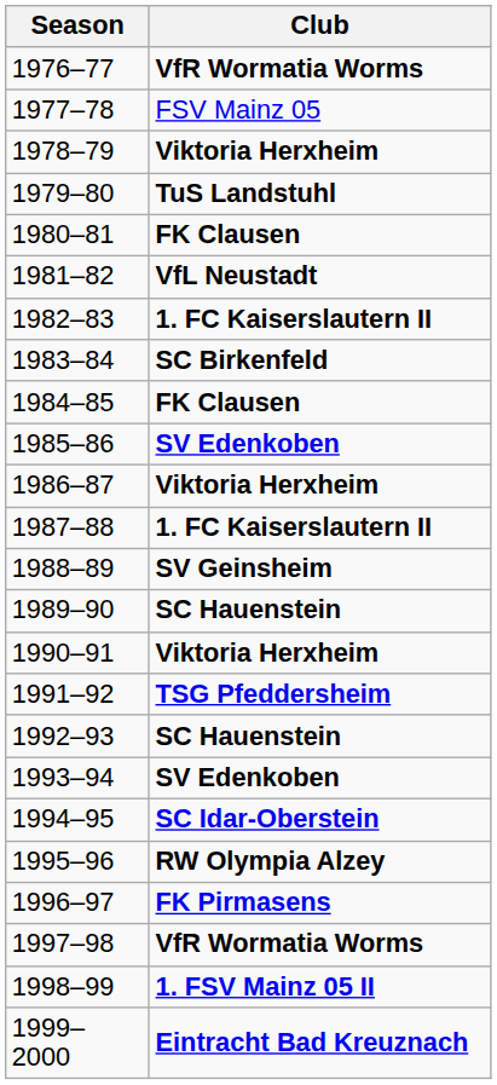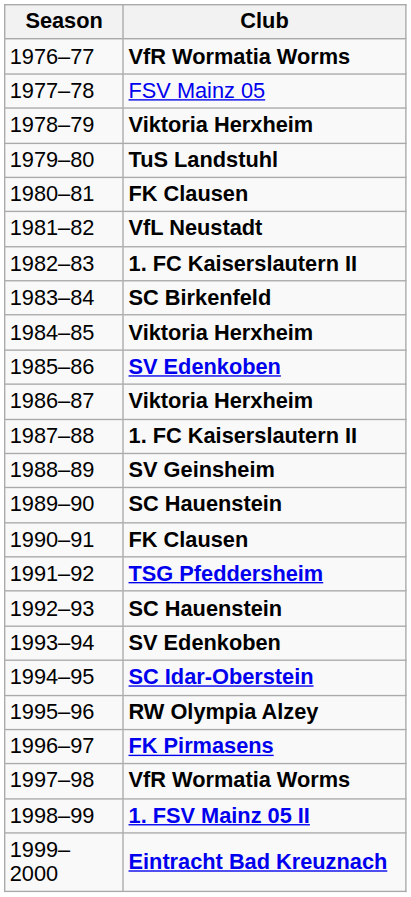1984–85 | Club: FK Clausen -> Viktoria Herxheim
1990–91 | Club: Viktoria Herxheim -> FK Clausen
